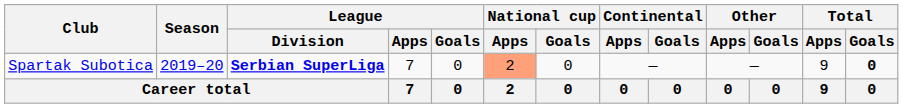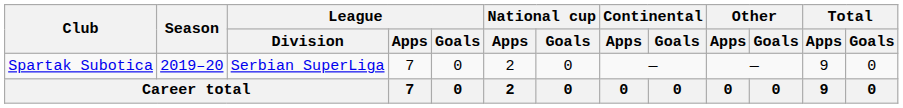Spartak Subotica | League / Division: bold -> normal
Spartak Subotica | National cup / Apps: lightsalmon background -> no background
Spartak Subotica | Total / Goals: bold -> normal
